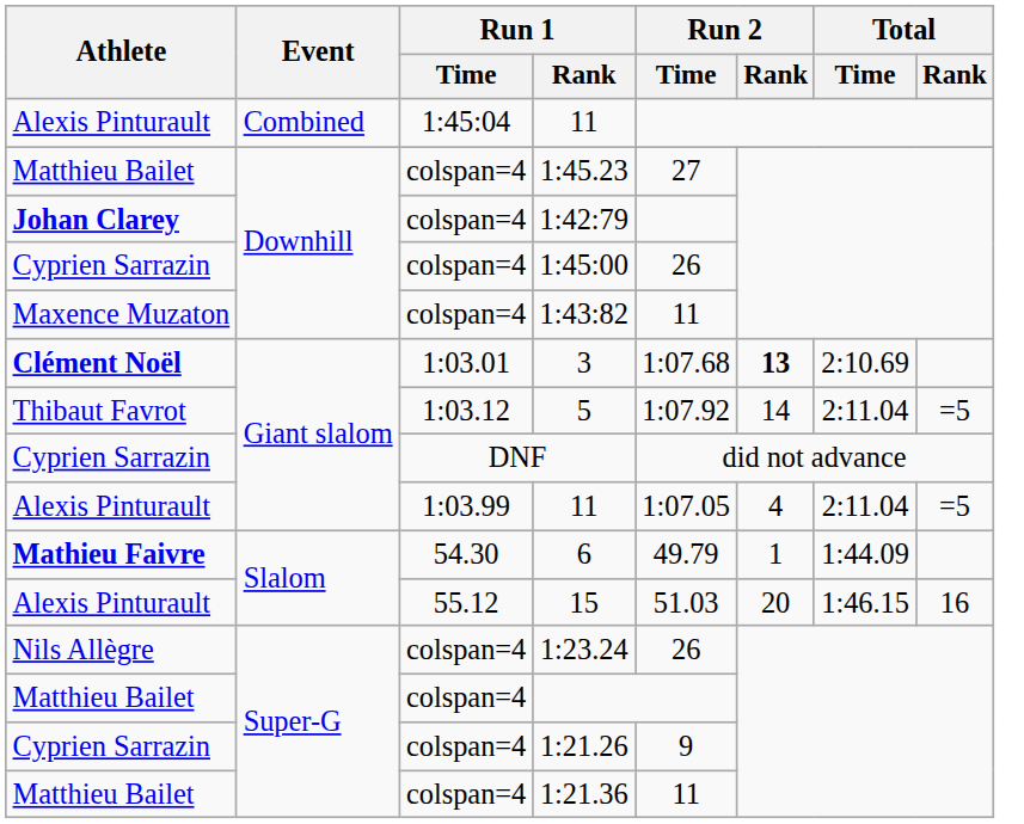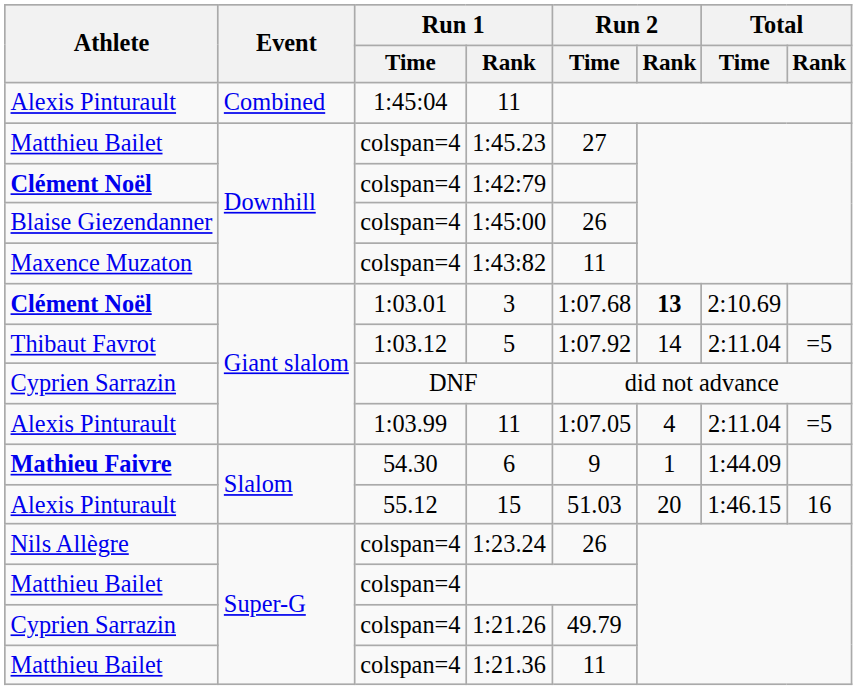1:42:79 | Athlete: Johan Clarey -> Clément Noël
1:45:00 | Athlete: Cyprien Sarrazin -> Blaise Giezendanner
6 | Run 2 / Time: 49.79 -> 9
1:21.26 | Run 2 / Time: 9 -> 49.79
